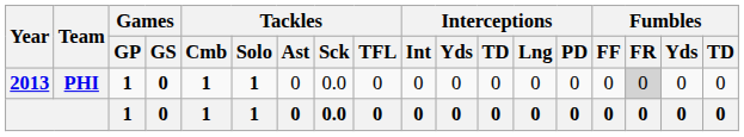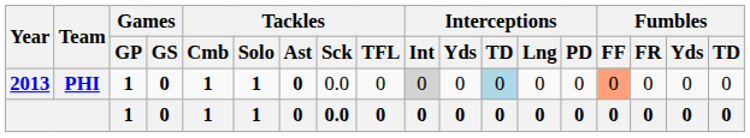PHI | Tackles / Ast: normal -> bold
PHI | Interceptions / Int: no background -> lightgrey background
PHI | Interceptions / TD: no background -> lightblue background
PHI | Fumbles / FF: no background -> lightsalmon background
PHI | Fumbles / FR: lightgrey background -> no background
